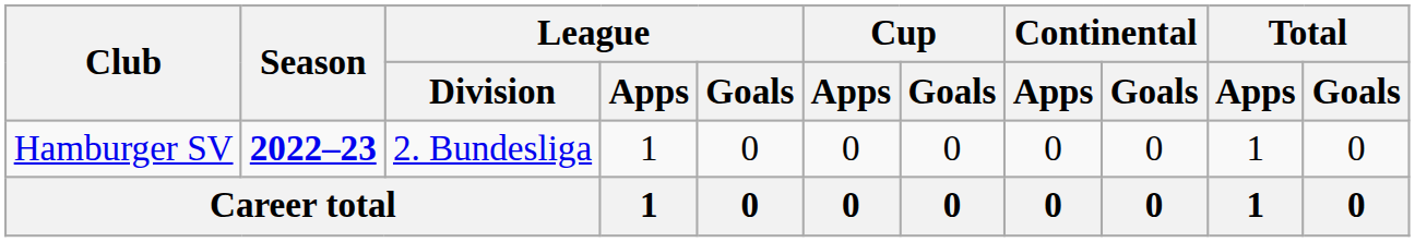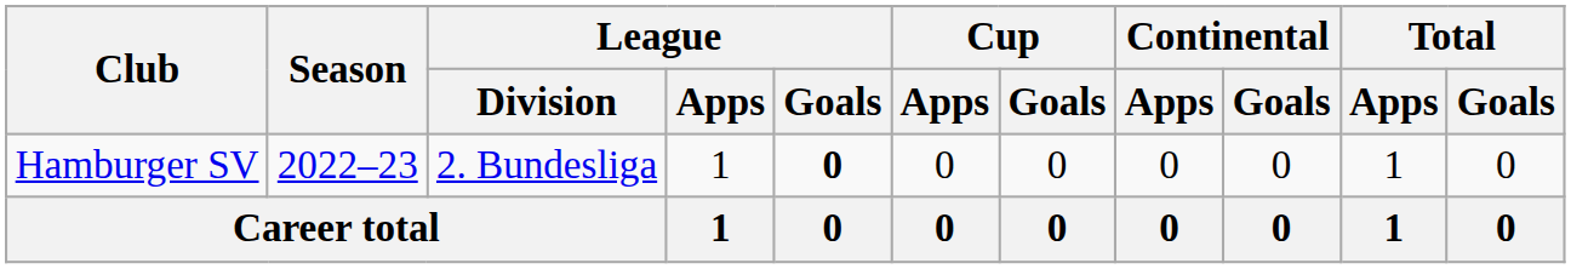Hamburger SV | Season: bold -> normal
Hamburger SV | League / Goals: normal -> bold
